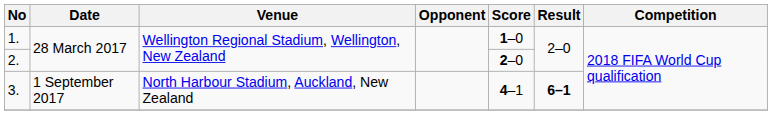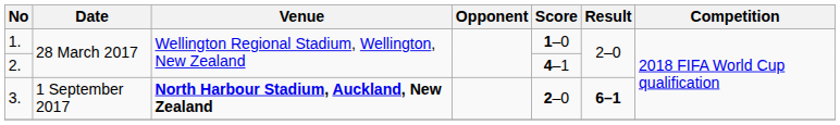2. | Score: 2–0 -> 4–1
3. | Venue: normal -> bold
3. | Score: 4–1 -> 2–0
